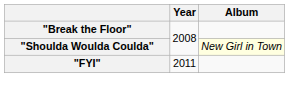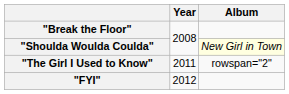+ row: "The Girl I Used to Know" | 2011 | rowspan="2"
"FYI" | Year: 2011 -> 2012
